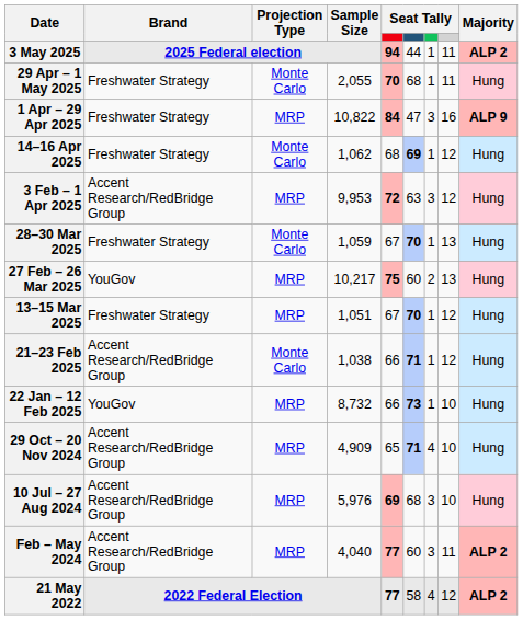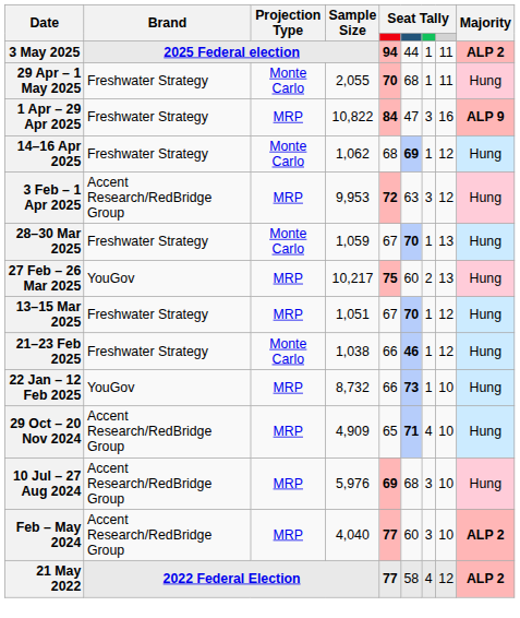21–23 Feb 2025 | Brand: Accent Research/RedBridge Group -> Freshwater Strategy
21–23 Feb 2025 | column 6: 71 -> 46
Feb – May 2024 | column 8: 11 -> 10
